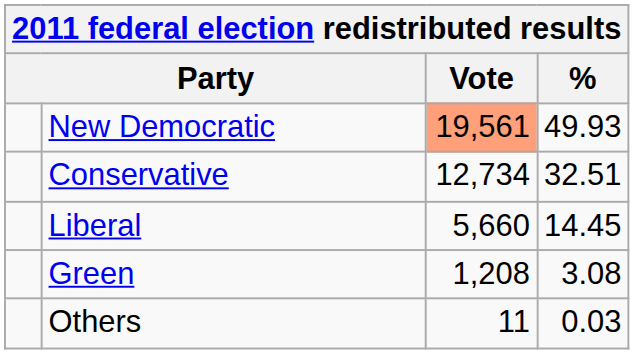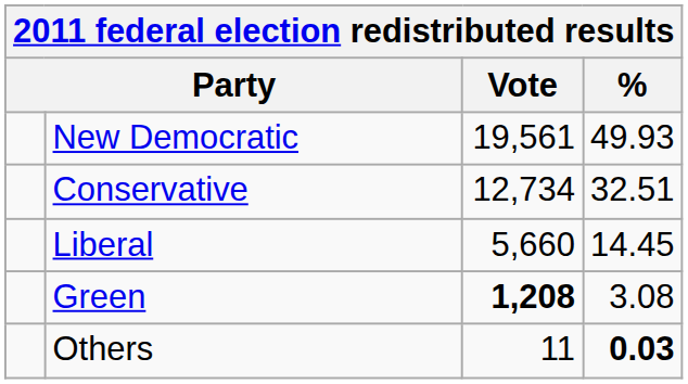New Democratic | Vote: lightsalmon background -> no background
Green | Vote: normal -> bold
Others | %: normal -> bold
